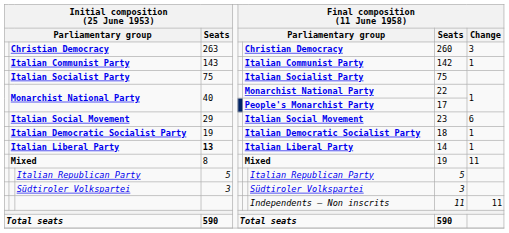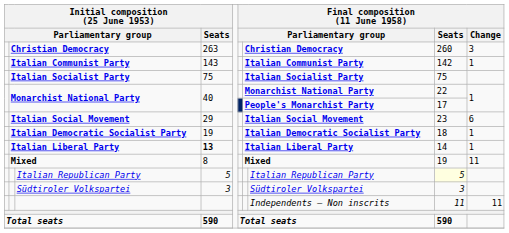row 12 | Final composition (11 June 1958) / Seats: no background -> lightyellow background
